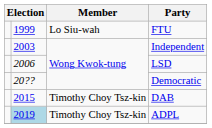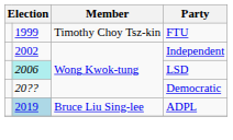FTU | Member: Lo Siu-wah -> Timothy Choy Tsz-kin
Independent | column 2: 2003 -> 2002
LSD | column 2: no background -> paleturquoise background
- row: 2015 | Timothy Choy Tsz-kin | DAB
ADPL | Member: Timothy Choy Tsz-kin -> Bruce Liu Sing-lee
